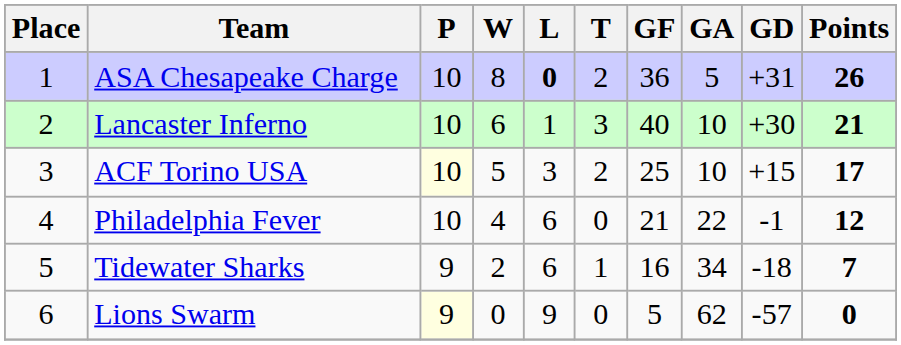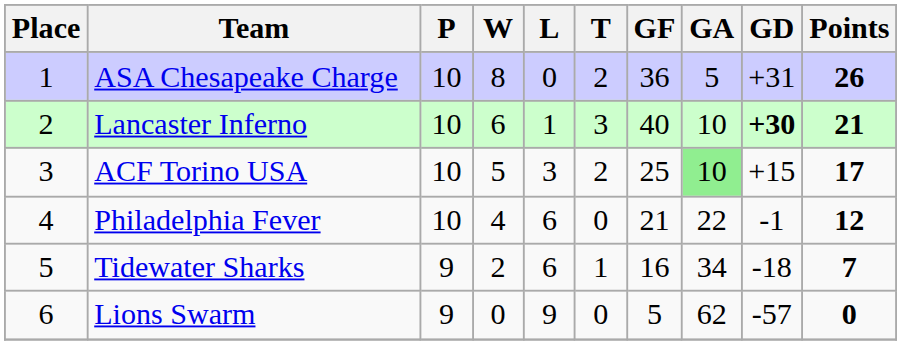ASA Chesapeake Charge | L: bold -> normal
Lancaster Inferno | GD: normal -> bold
ACF Torino USA | P: lightyellow background -> no background
ACF Torino USA | GA: no background -> lightgreen background
Lions Swarm | P: lightyellow background -> no background
